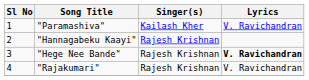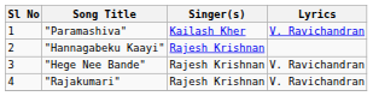"Hege Nee Bande" | Lyrics: bold -> normal
